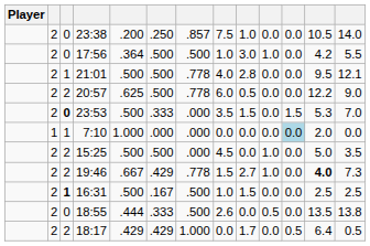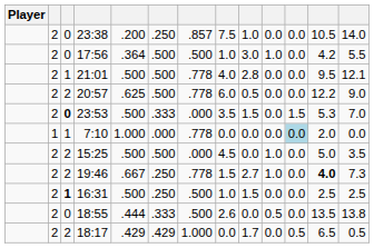7:10 | column 7: .000 -> .778
19:46 | column 6: .429 -> .250
16:31 | column 6: .167 -> .250
18:17 | column 12: 6.4 -> 6.5
